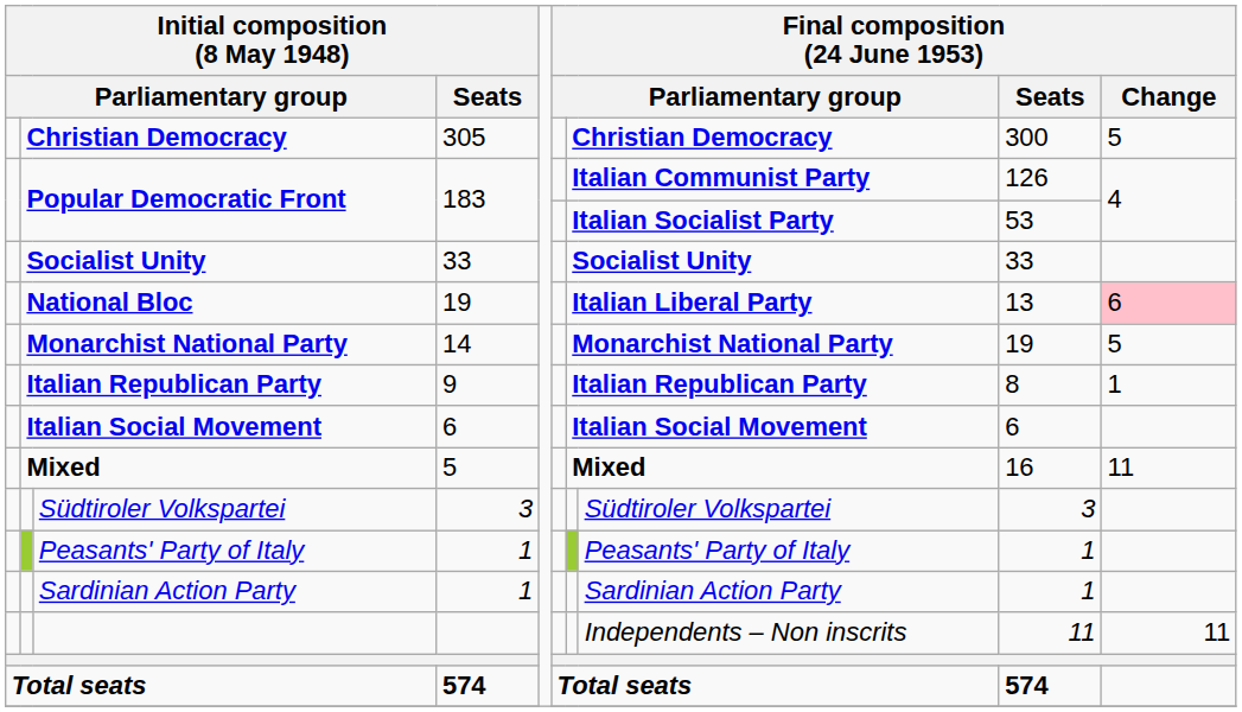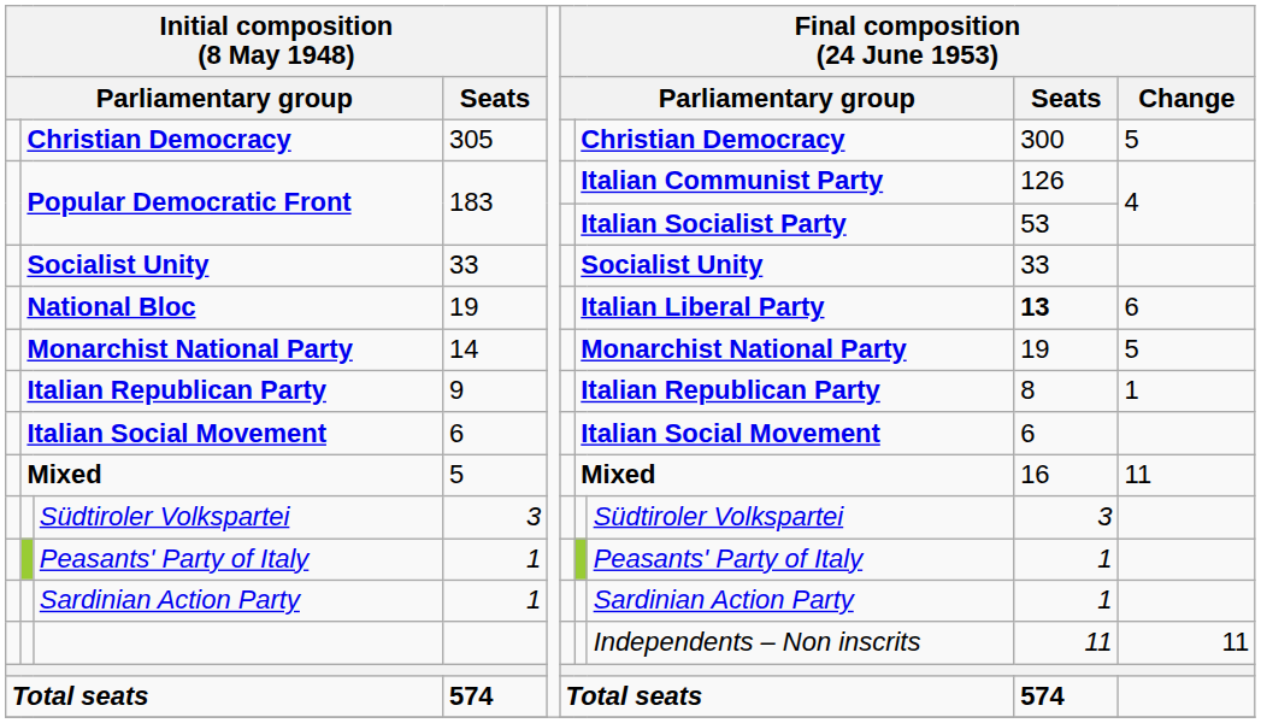National Bloc | Final composition (24 June 1953) / Seats: normal -> bold
National Bloc | Final composition (24 June 1953) / Change: pink background -> no background
